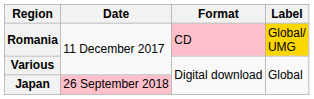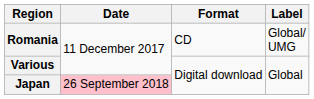Romania | Format: pink background -> no background
Romania | Label: gold background -> no background
